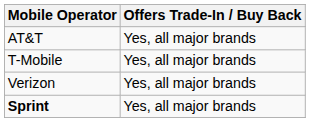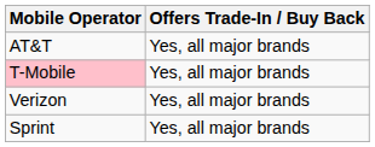row 3 | Mobile Operator: no background -> pink background
row 5 | Mobile Operator: bold -> normal
